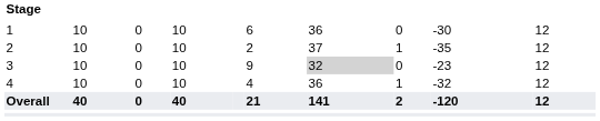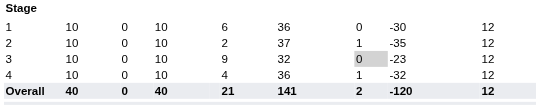3 | column 6: lightgrey background -> no background
3 | column 7: no background -> lightgrey background
